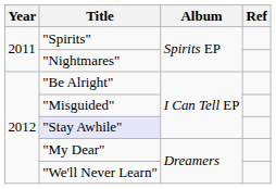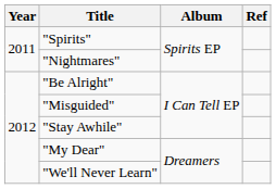"Stay Awhile" | Title: lavender background -> no background
